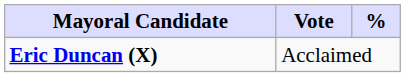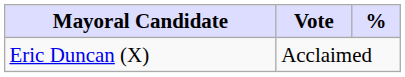Eric Duncan (X) | Mayoral Candidate: bold -> normal
